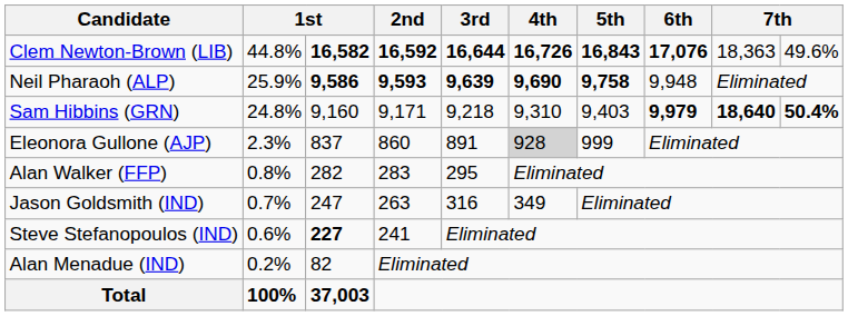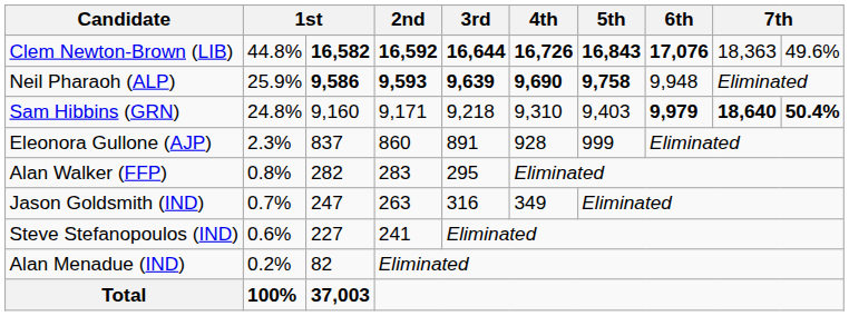Eleonora Gullone (AJP) | 4th: lightgrey background -> no background
Steve Stefanopoulos (IND) | column 3: bold -> normal
